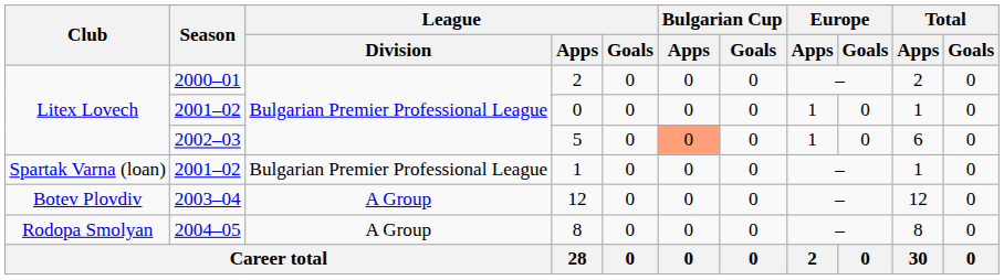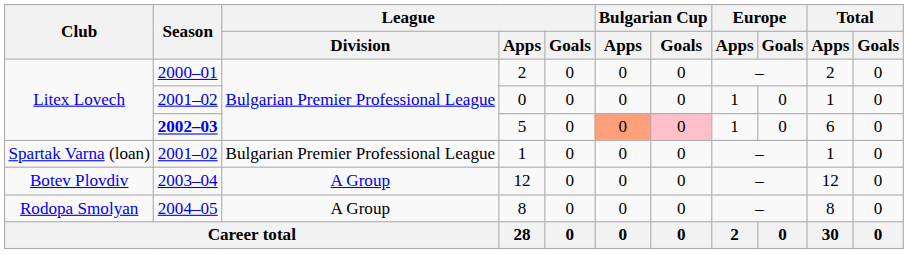5 | Season: normal -> bold
5 | Bulgarian Cup / Goals: no background -> pink background
